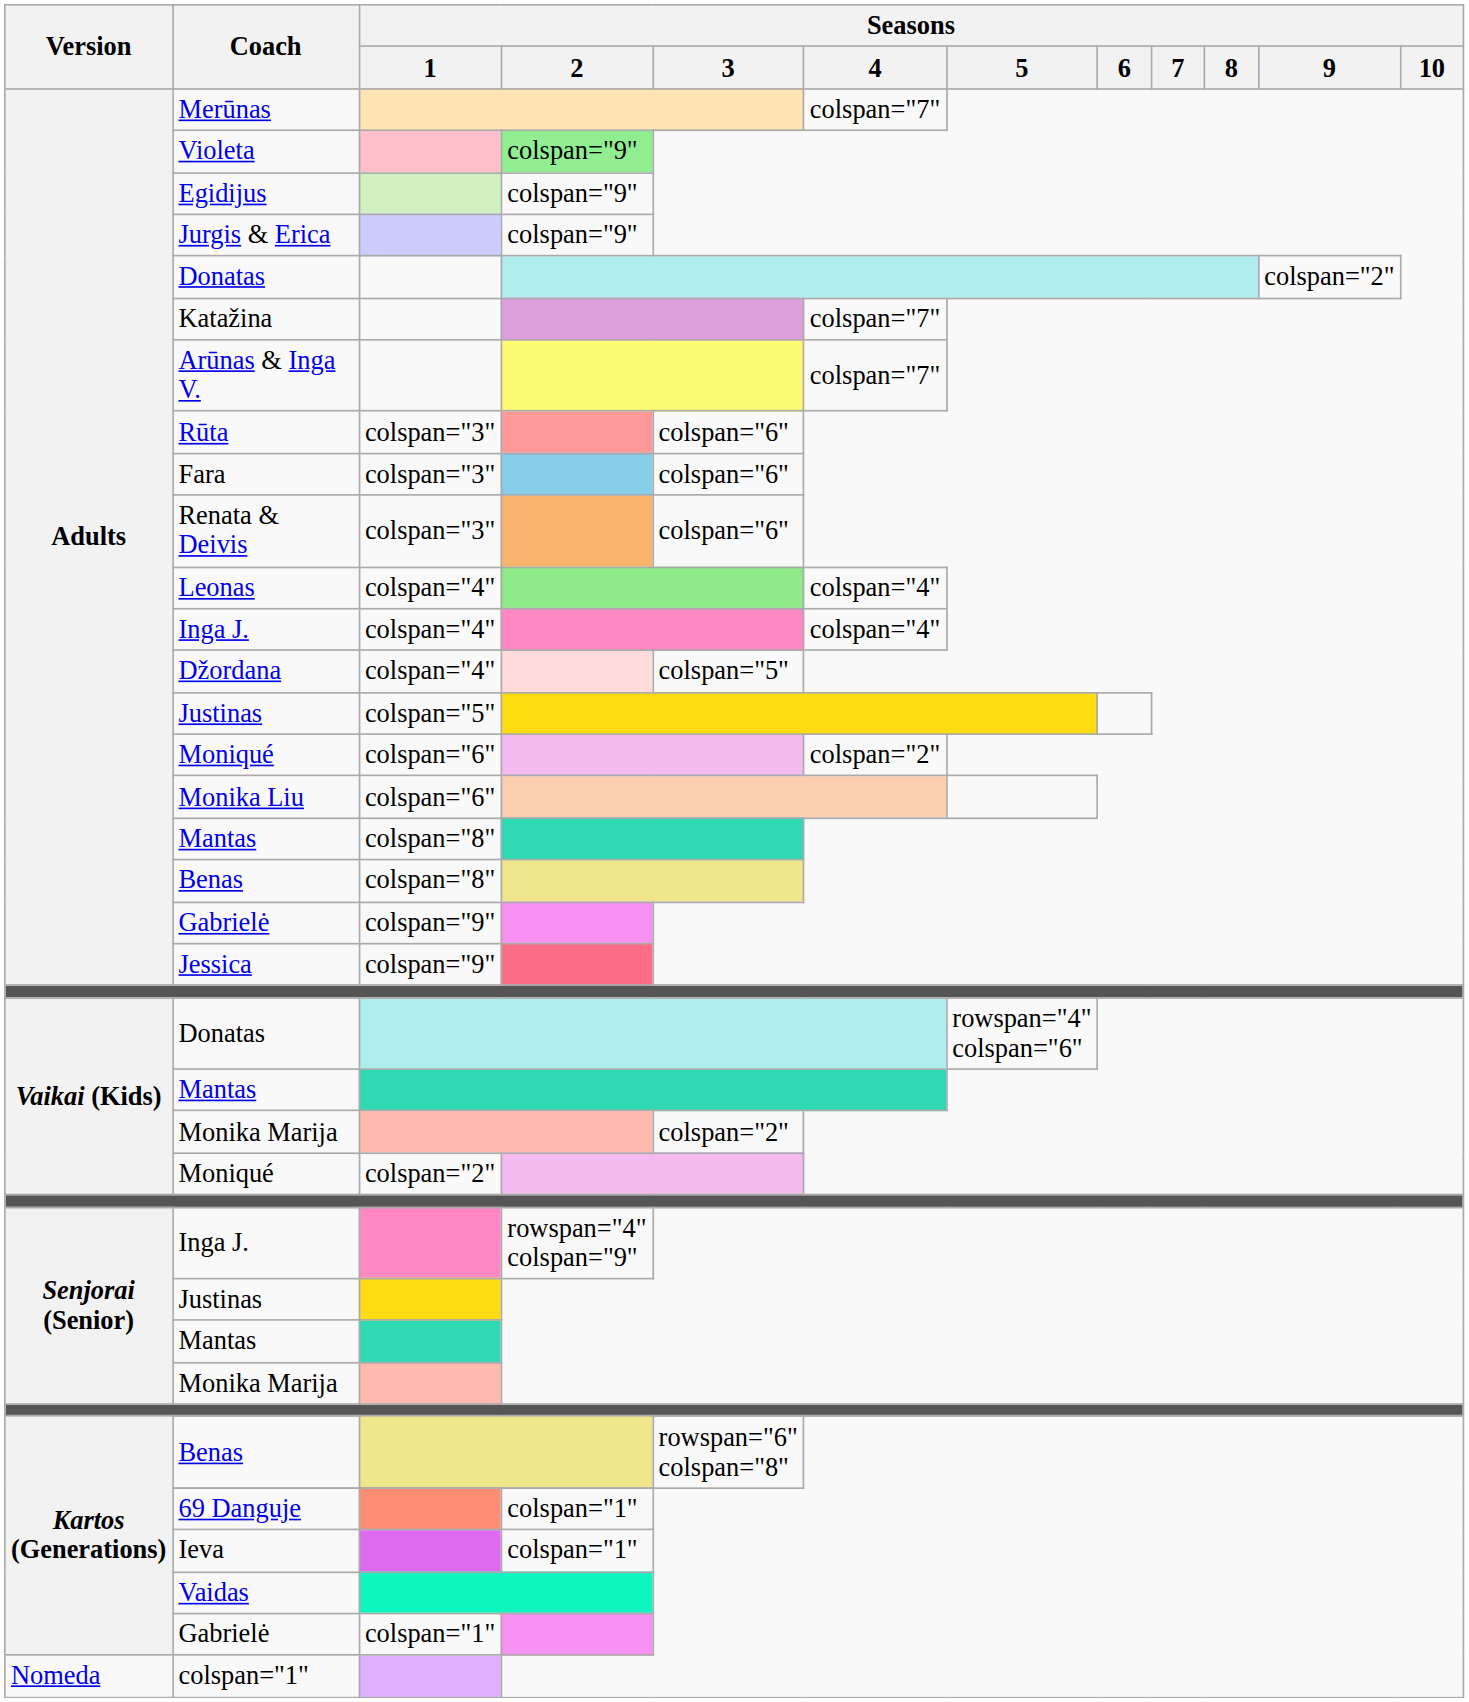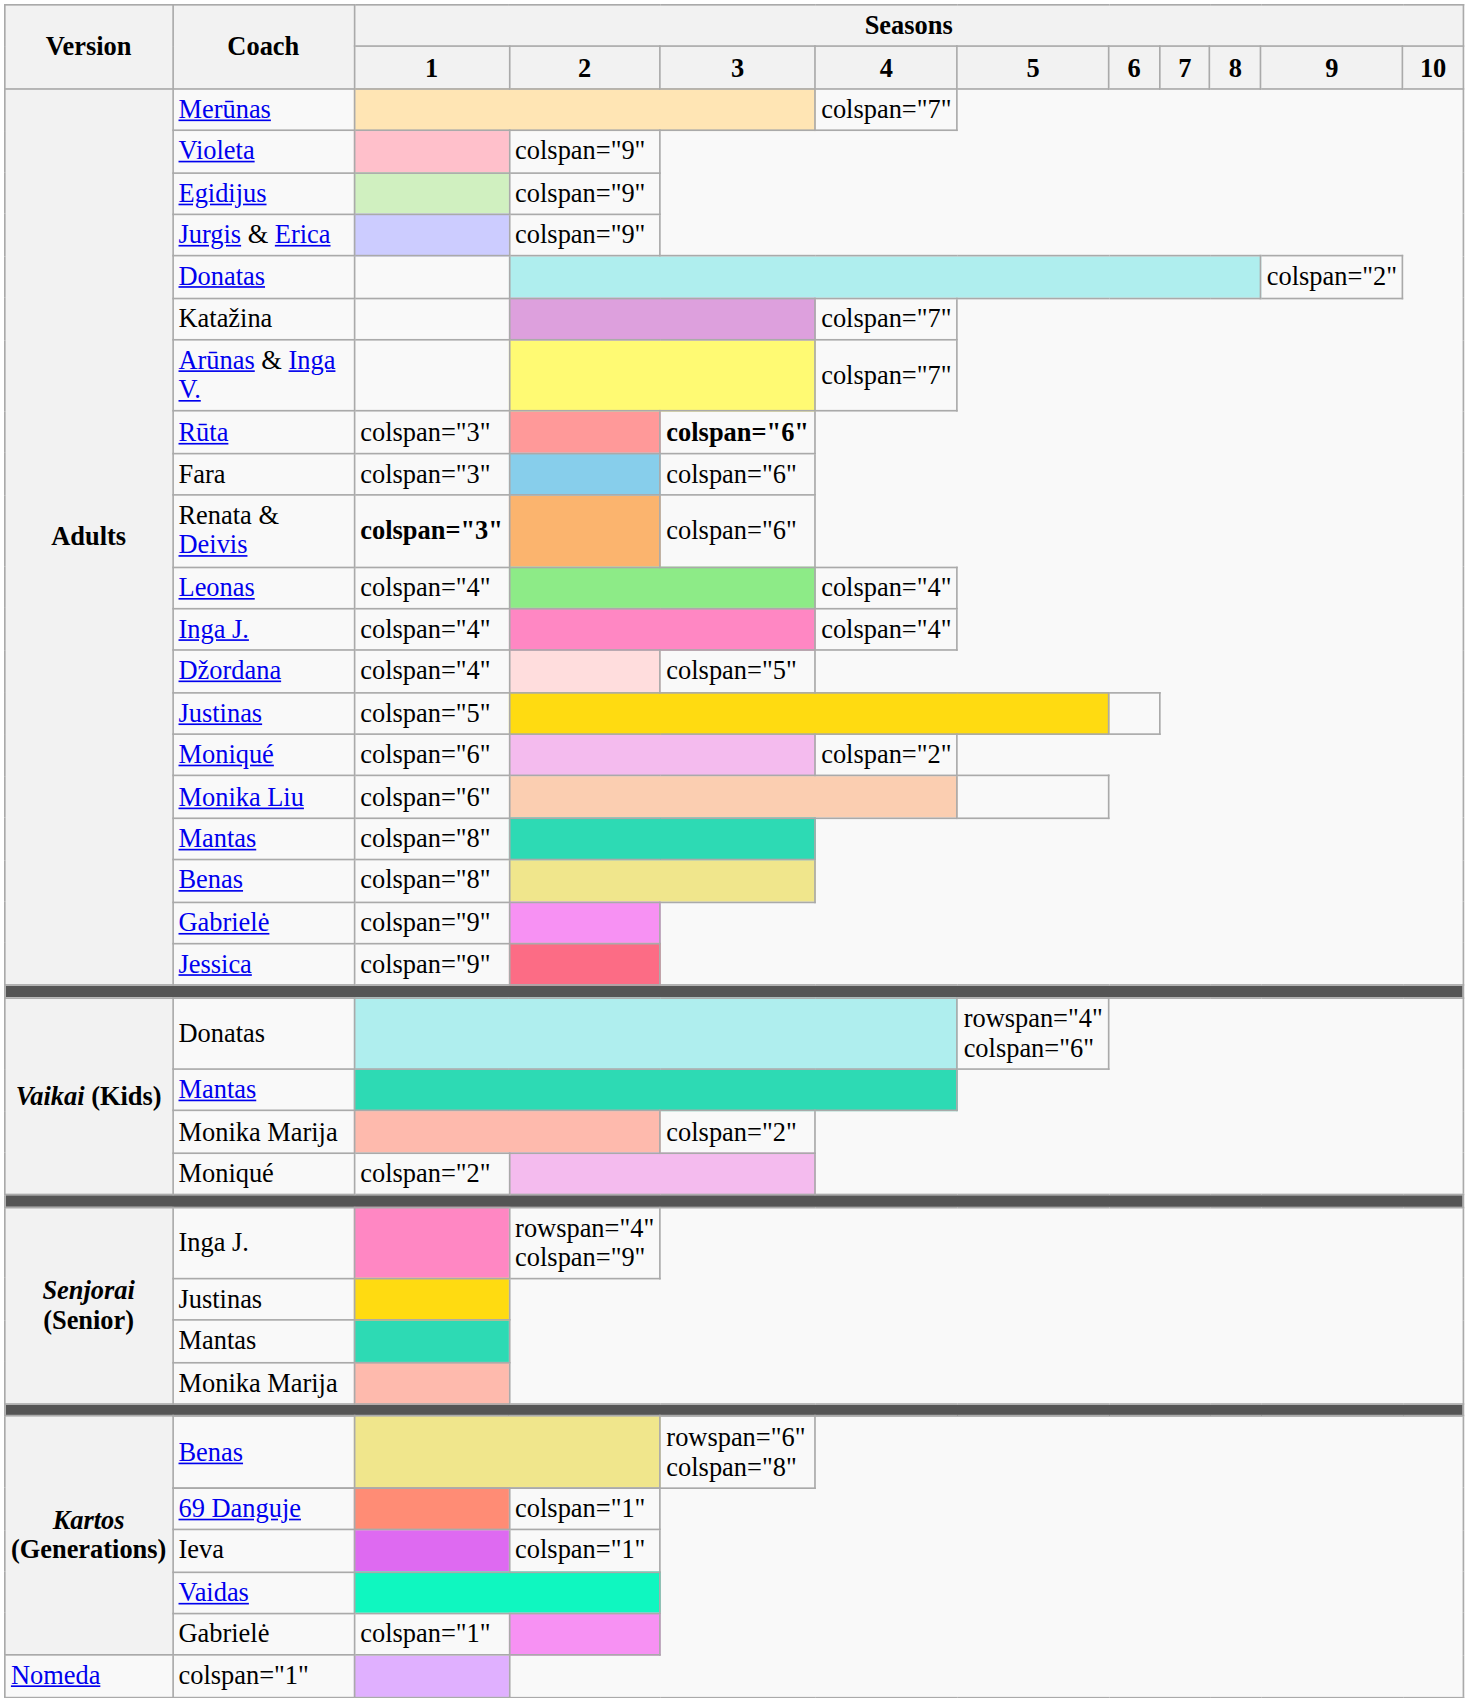Violeta | Seasons / 2: lightgreen background -> no background
Rūta | Seasons / 3: normal -> bold
Renata & Deivis | Seasons / 1: normal -> bold
